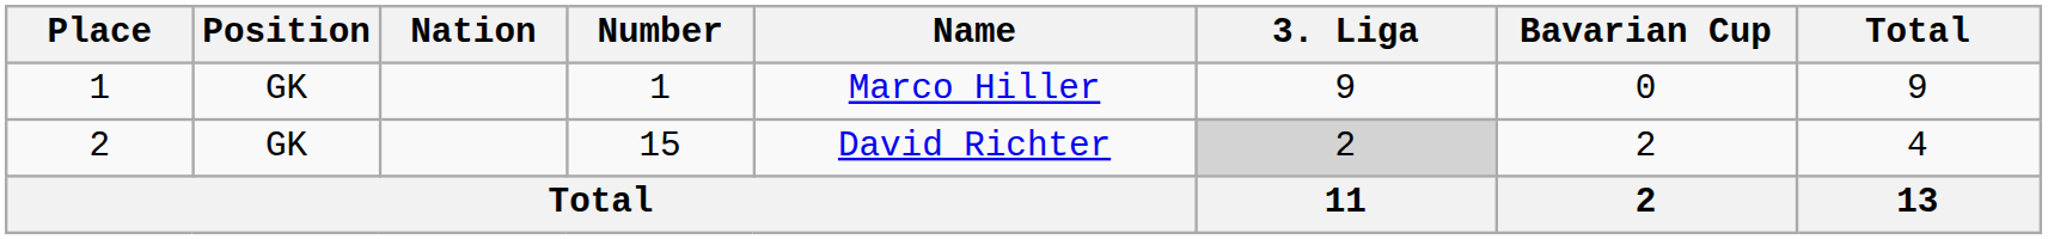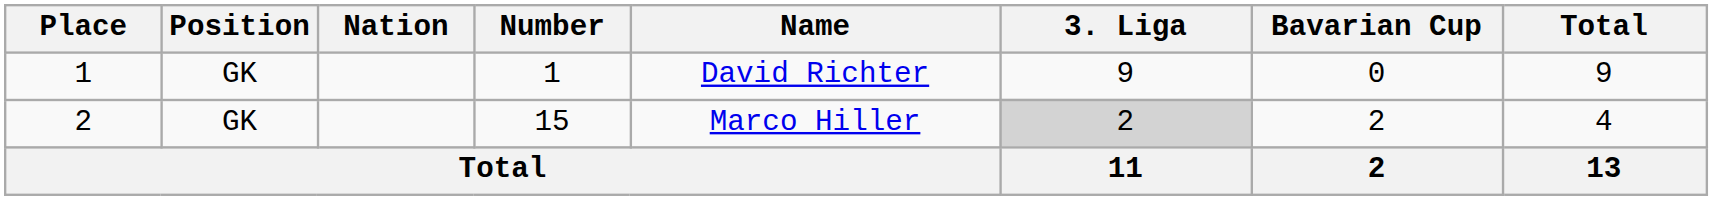row 2 | Name: Marco Hiller -> David Richter
row 3 | Name: David Richter -> Marco Hiller
